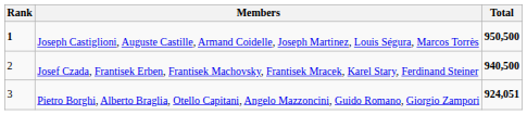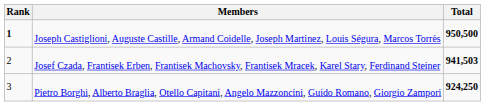row 3 | Total: 940,500 -> 941,503
row 4 | Total: 924,051 -> 924,250
